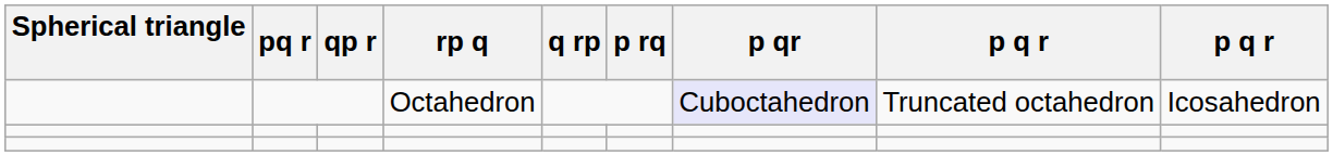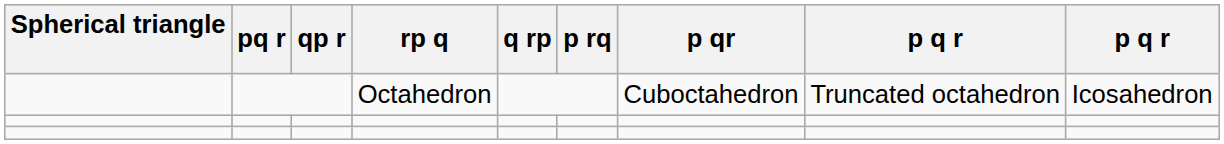Octahedron | p qr: lavender background -> no background
